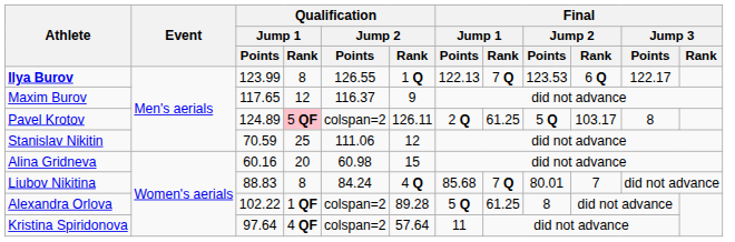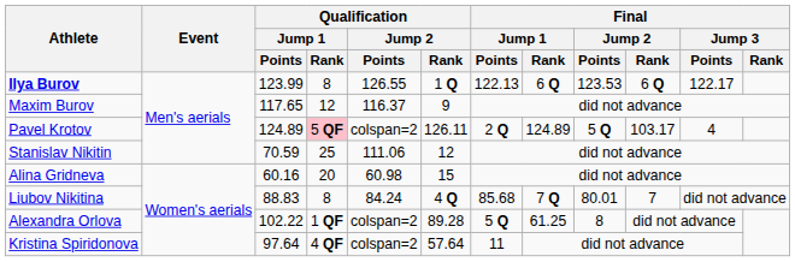Ilya Burov | Final / Jump 1 / Rank: 7 Q -> 6 Q
Pavel Krotov | Final / Jump 1 / Rank: 61.25 -> 124.89
Pavel Krotov | Final / Jump 3 / Points: 8 -> 4
